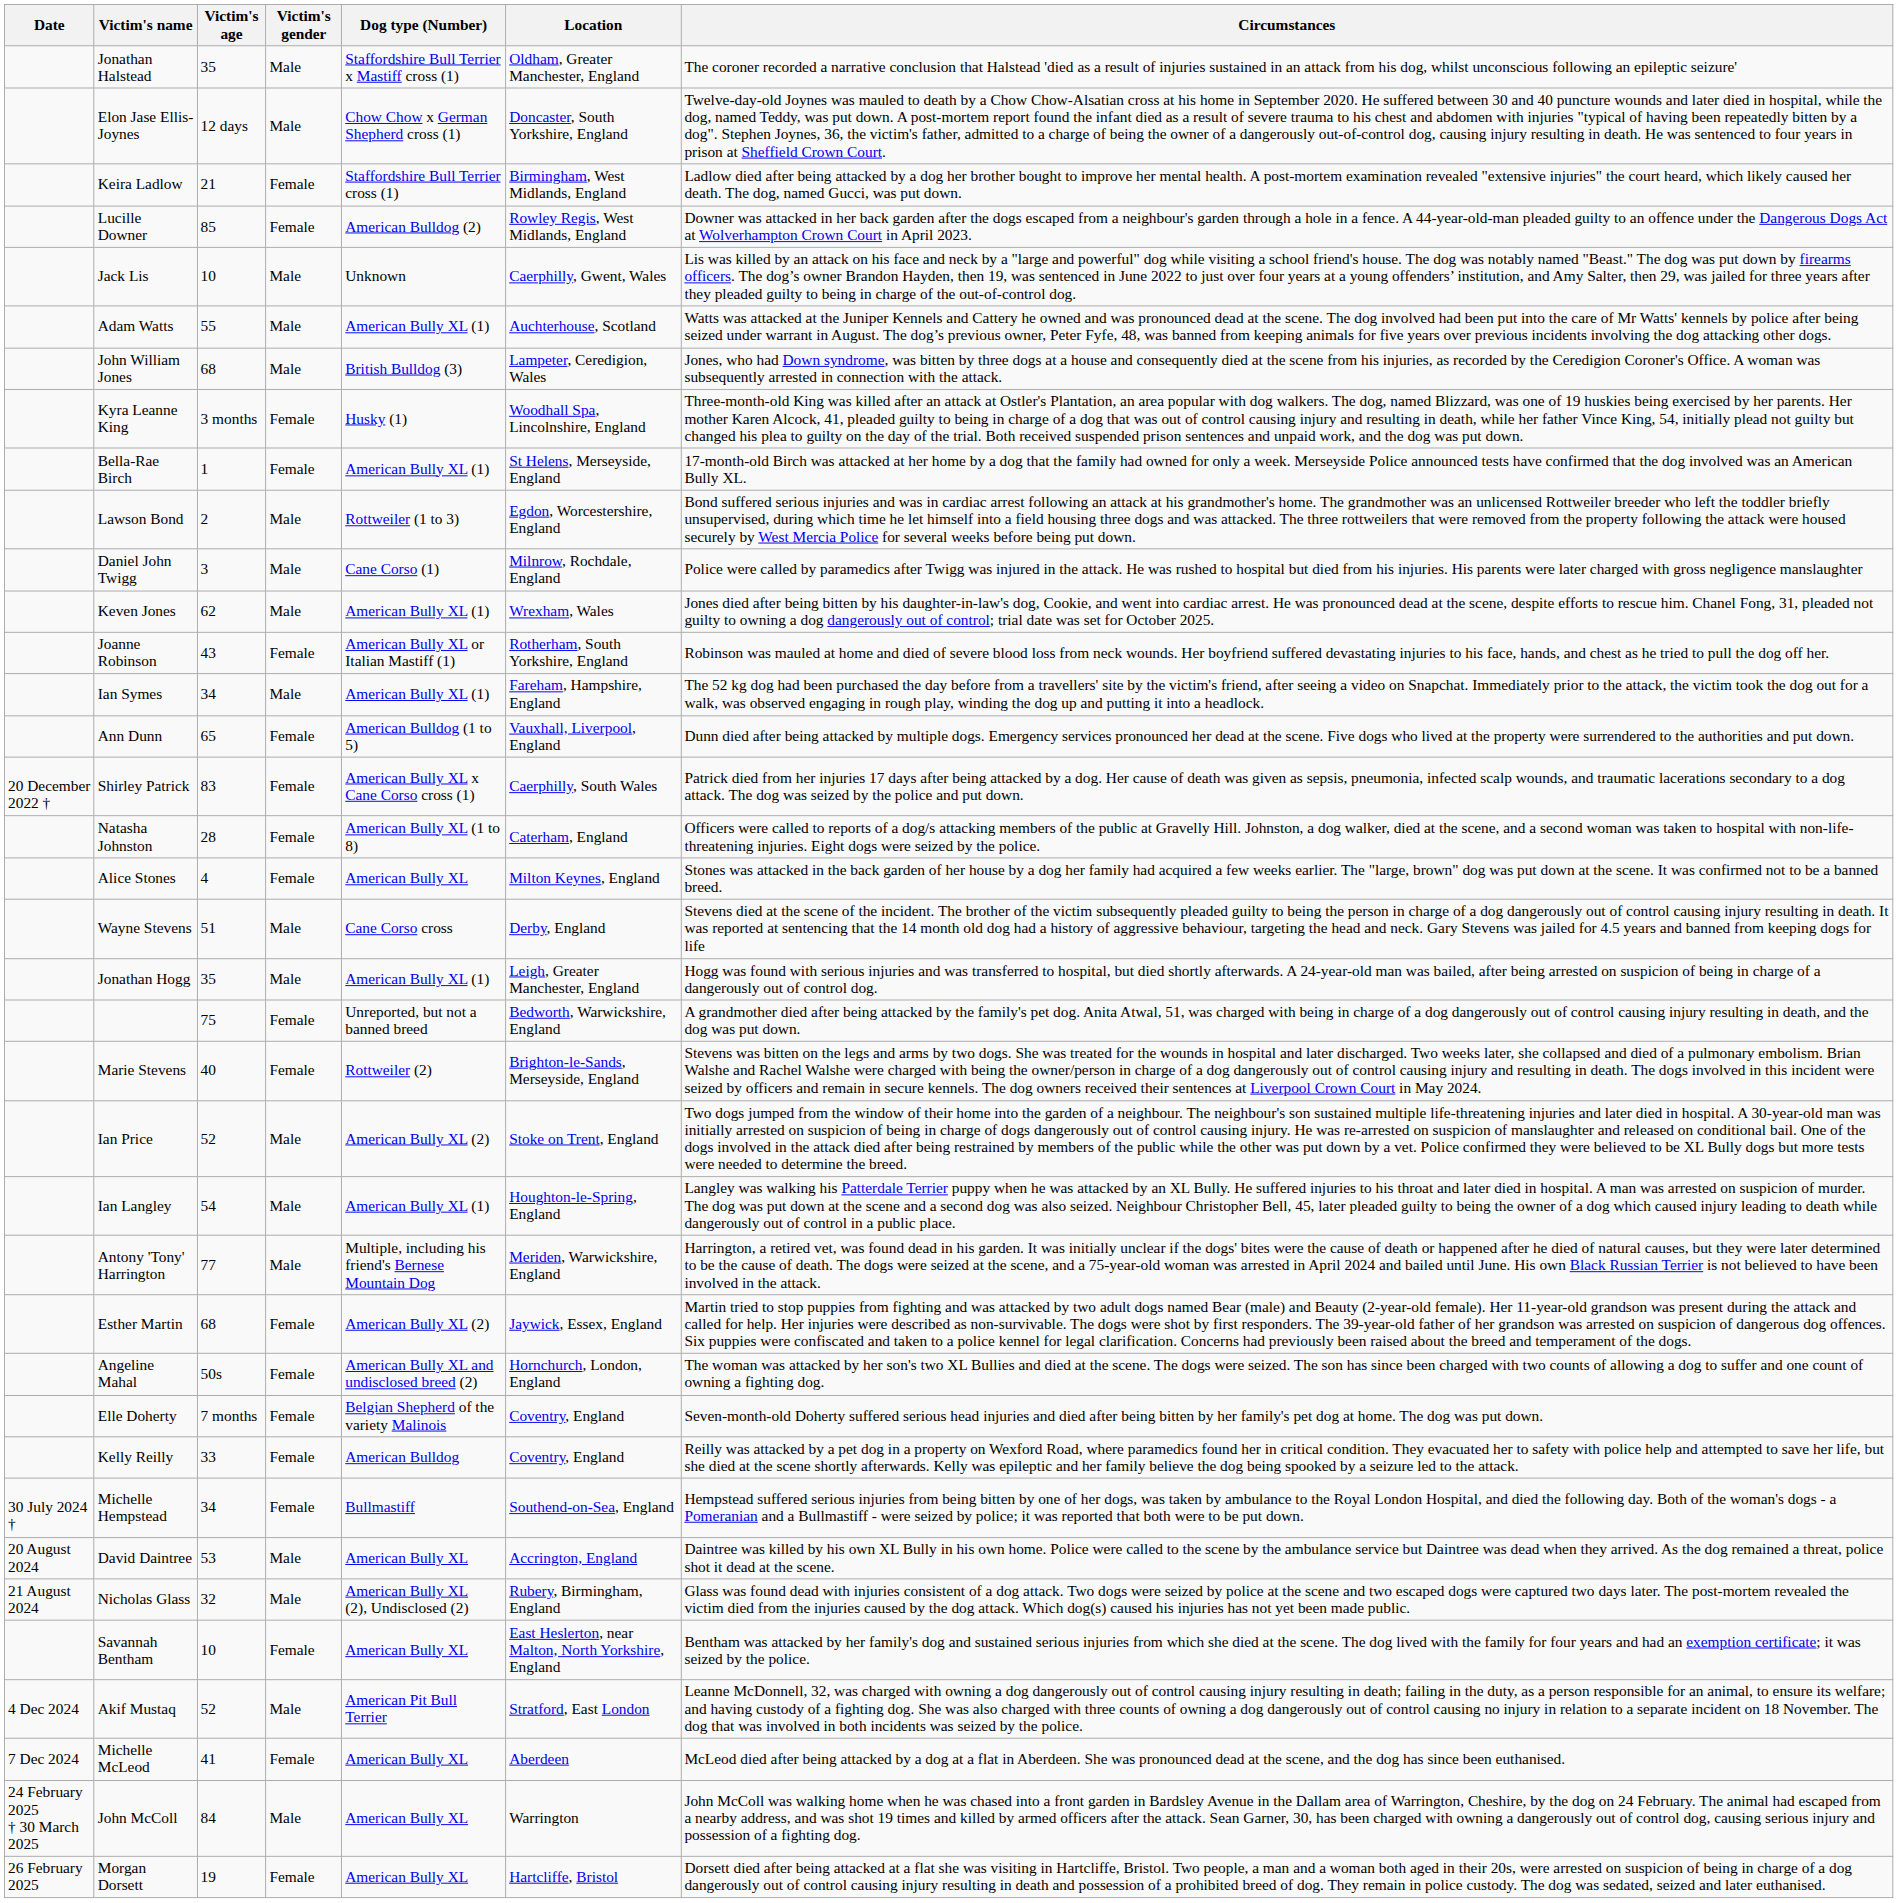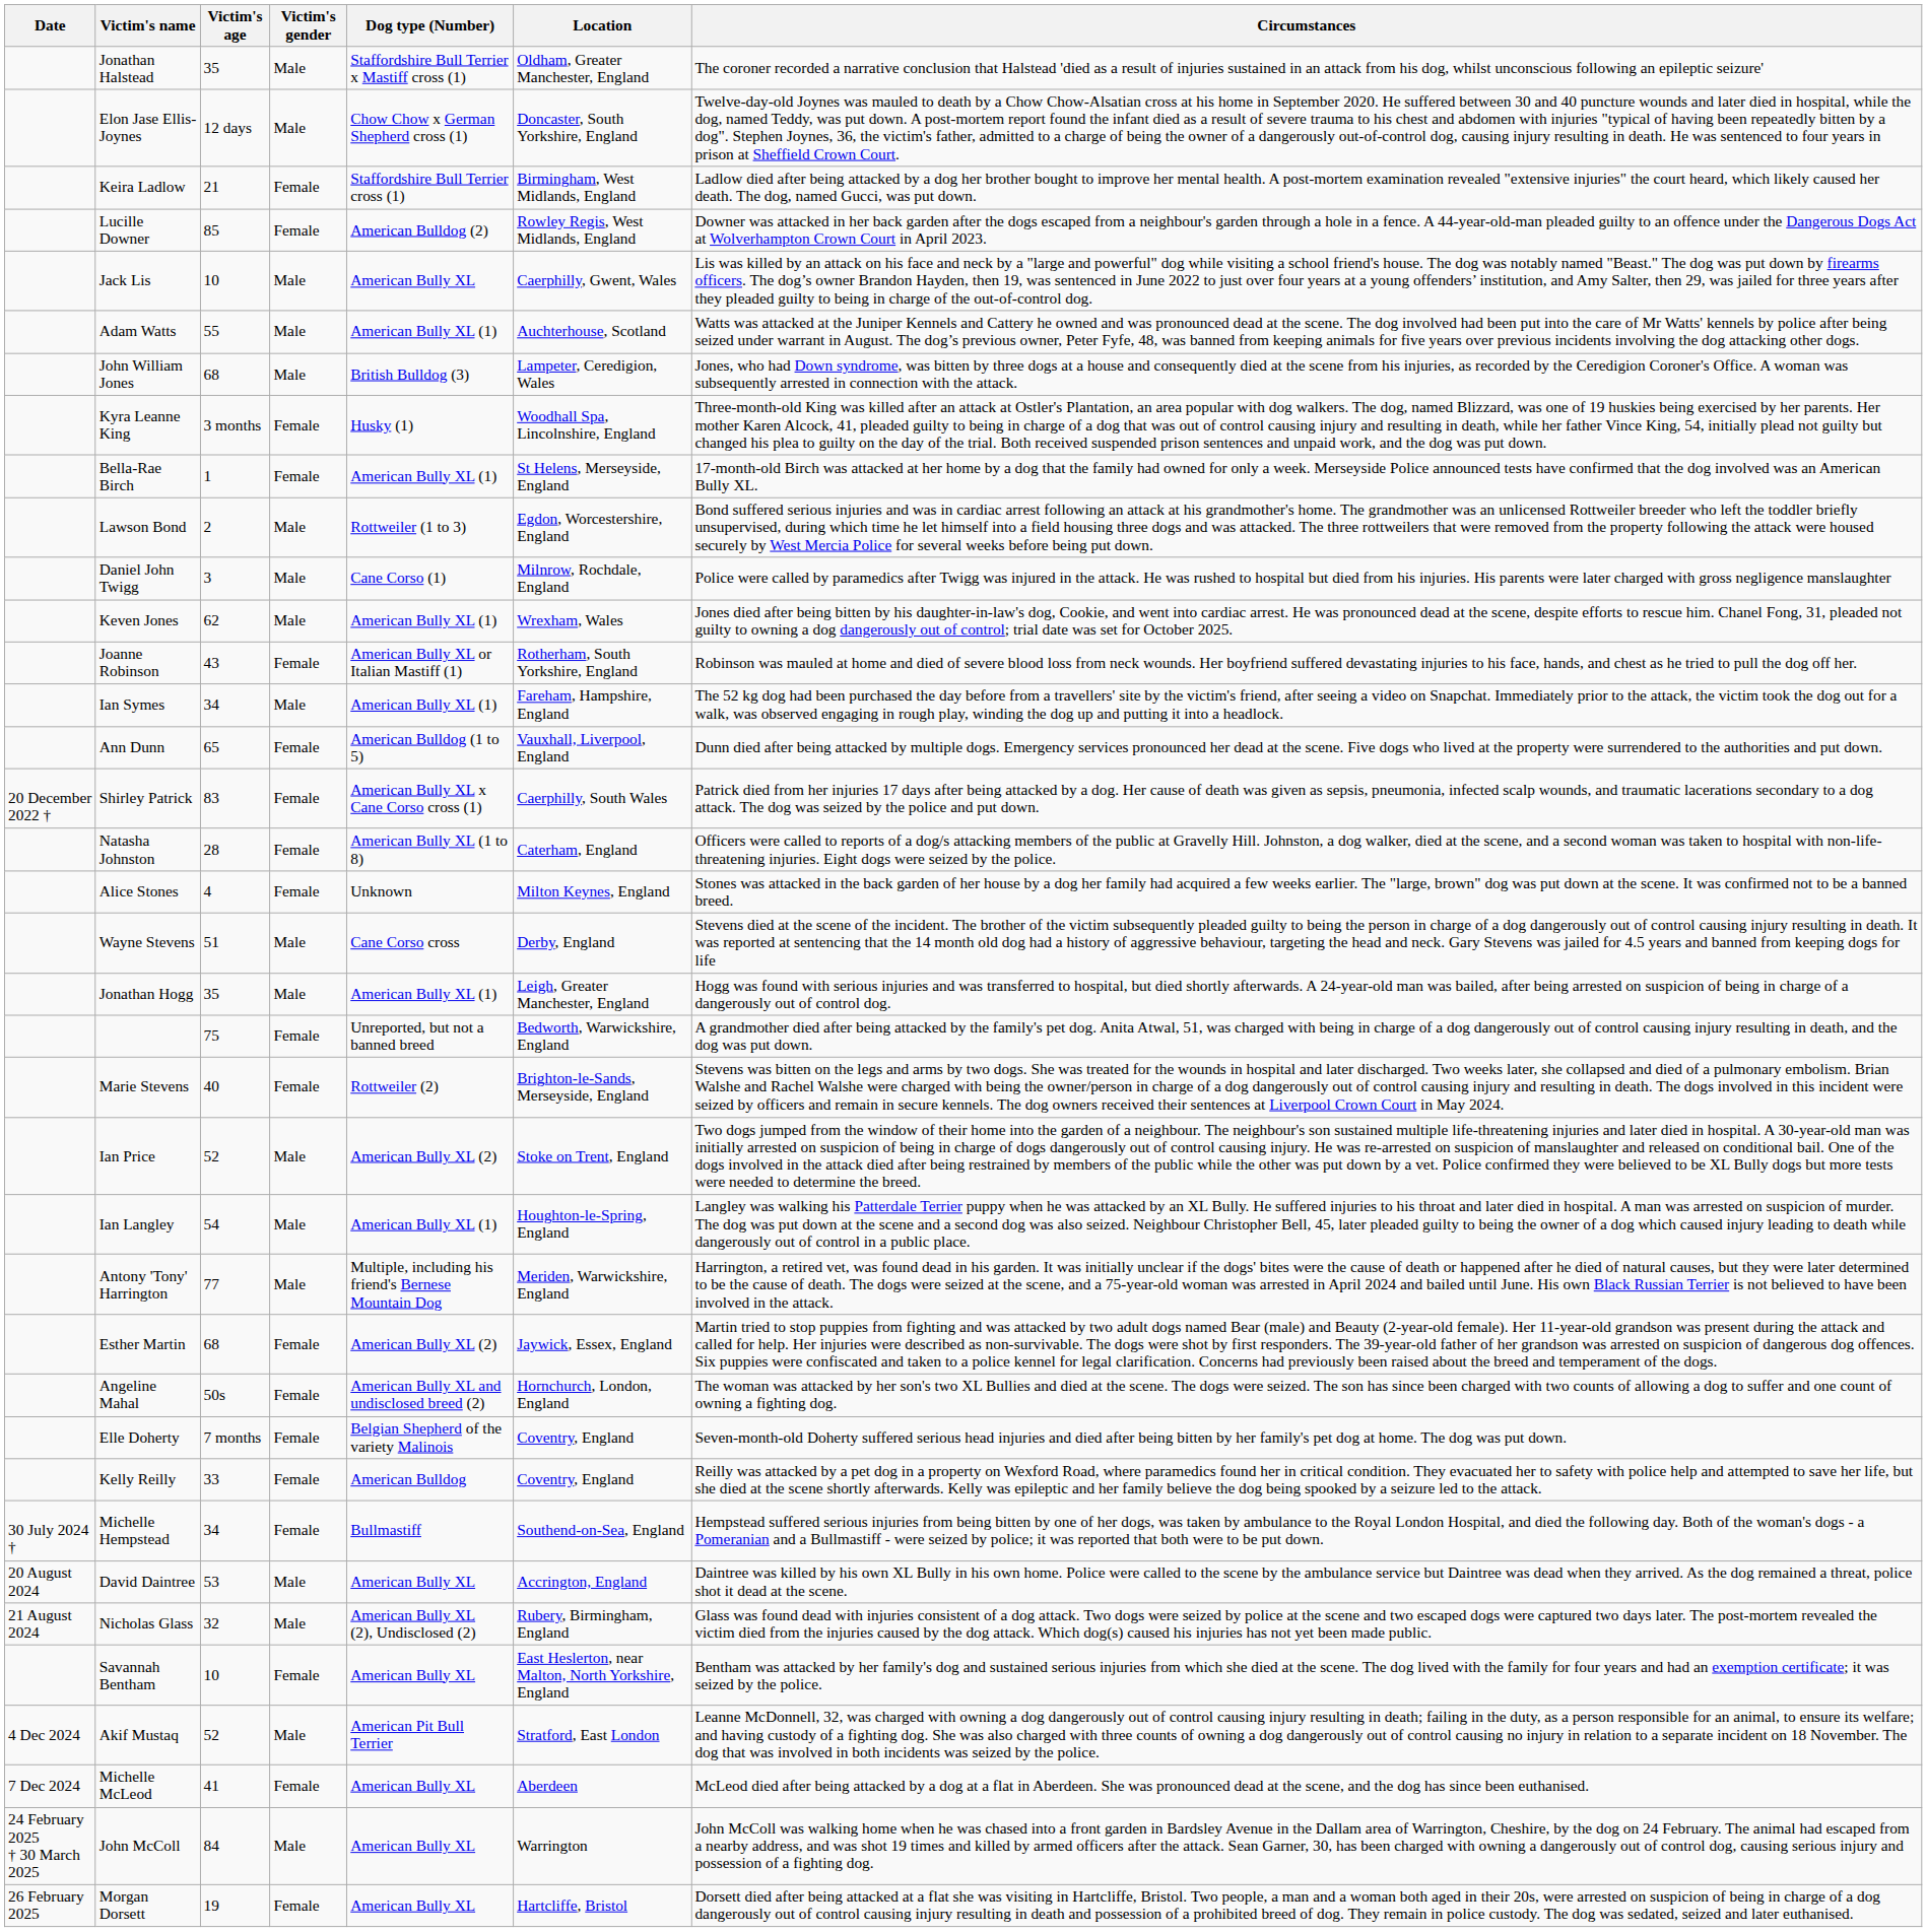Jack Lis | Dog type (Number): Unknown -> American Bully XL
Alice Stones | Dog type (Number): American Bully XL -> Unknown
